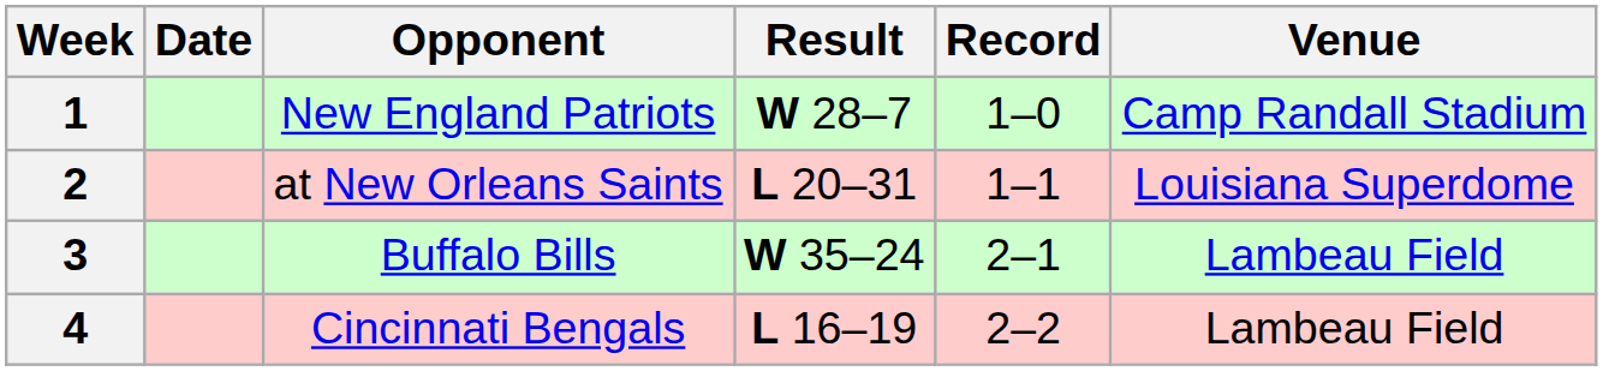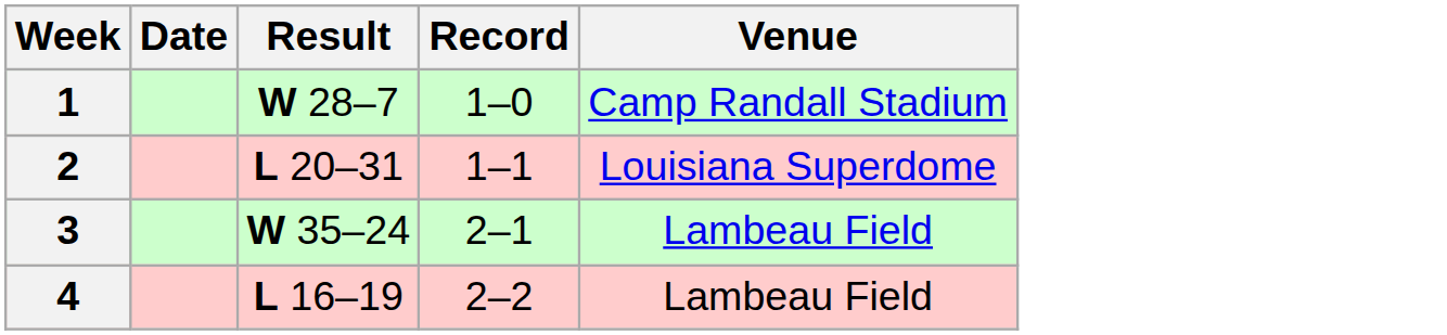- column: Opponent | New England Patriots | at New Orleans Saints | Buffalo Bills | Cincinnati Bengals
